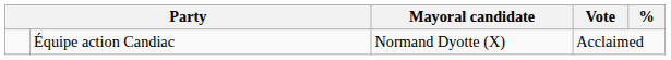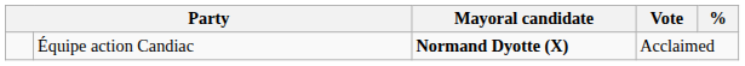Équipe action Candiac | Mayoral candidate: normal -> bold
